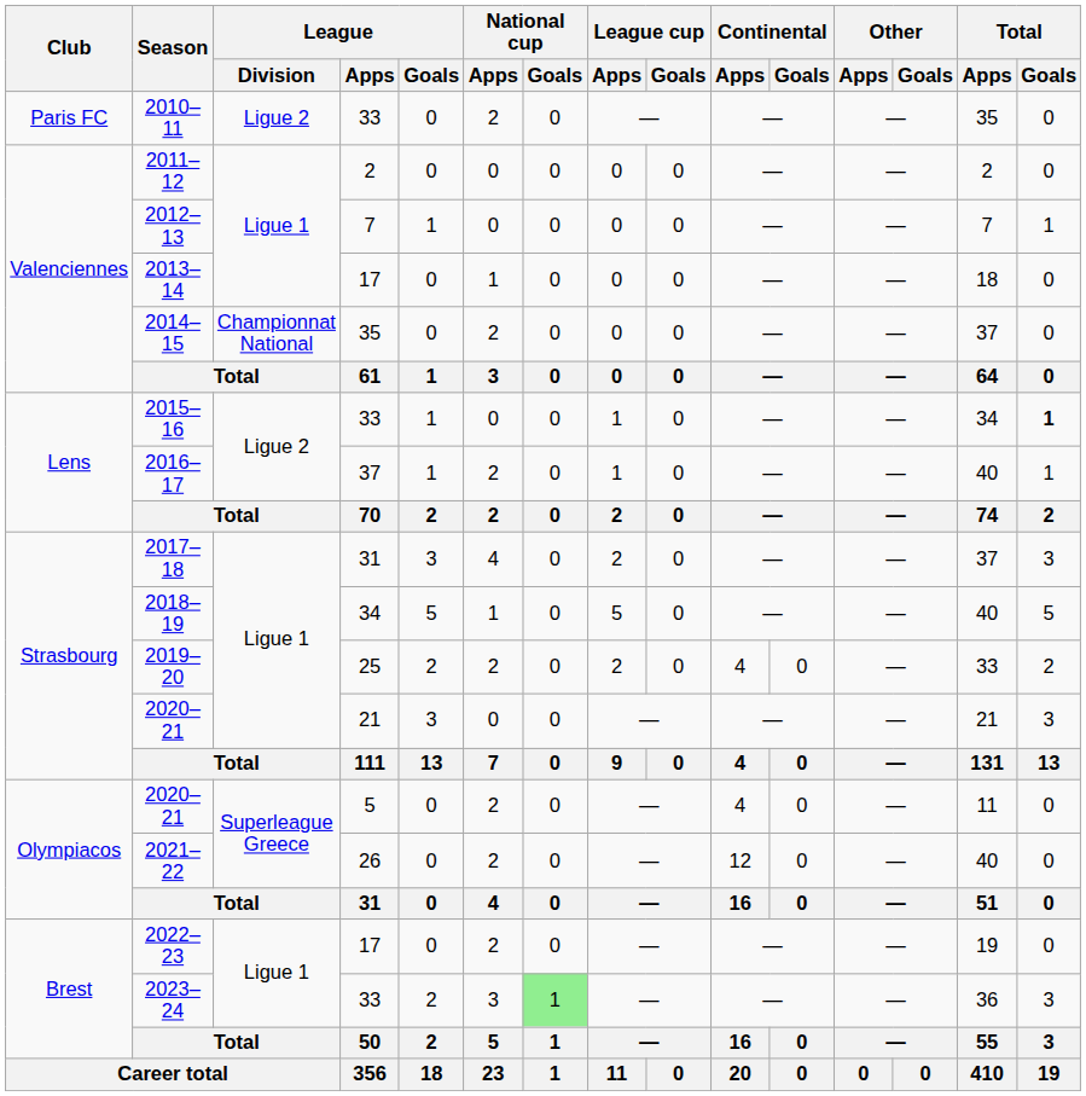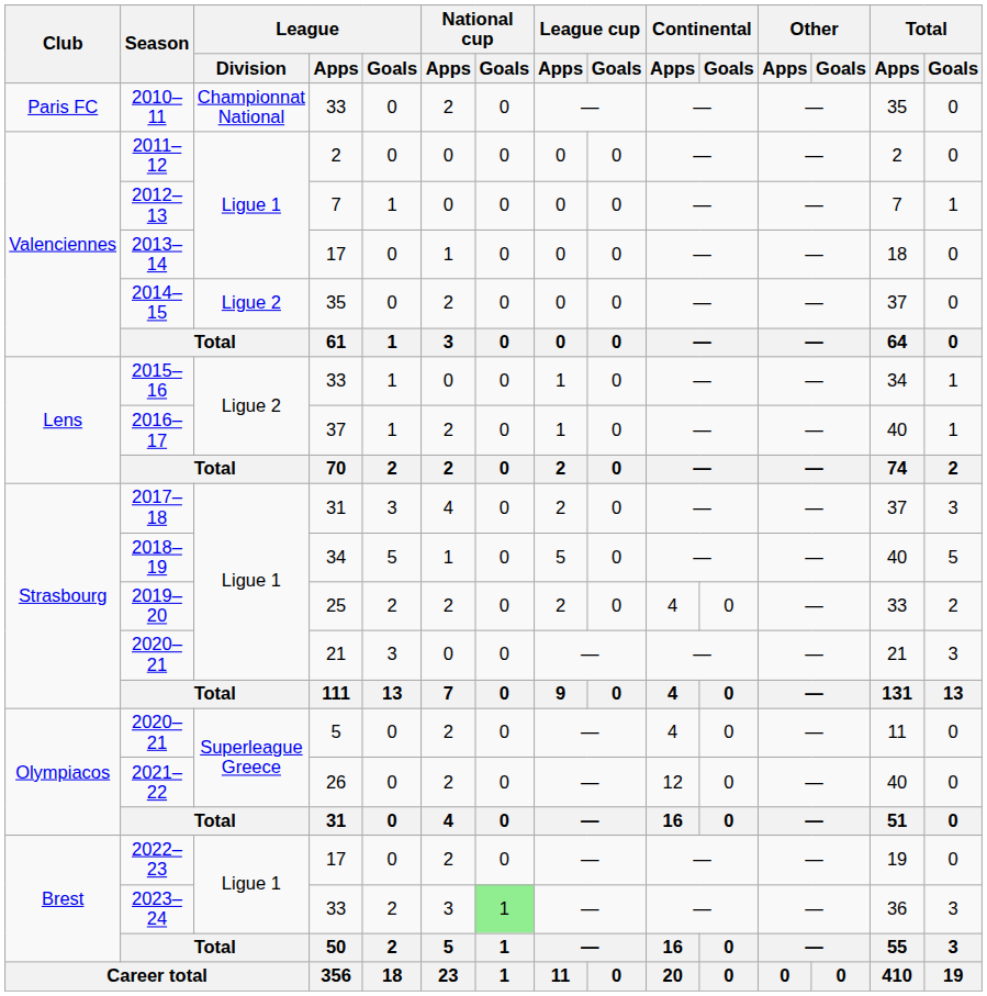2010–11 | League / Division: Ligue 2 -> Championnat National
2014–15 | League / Division: Championnat National -> Ligue 2
2015–16 | Total / Goals: bold -> normal
